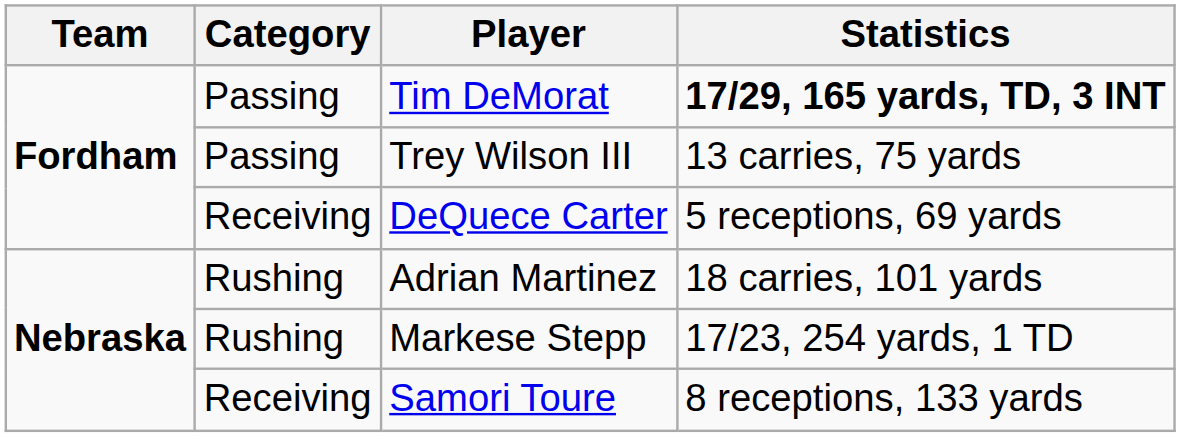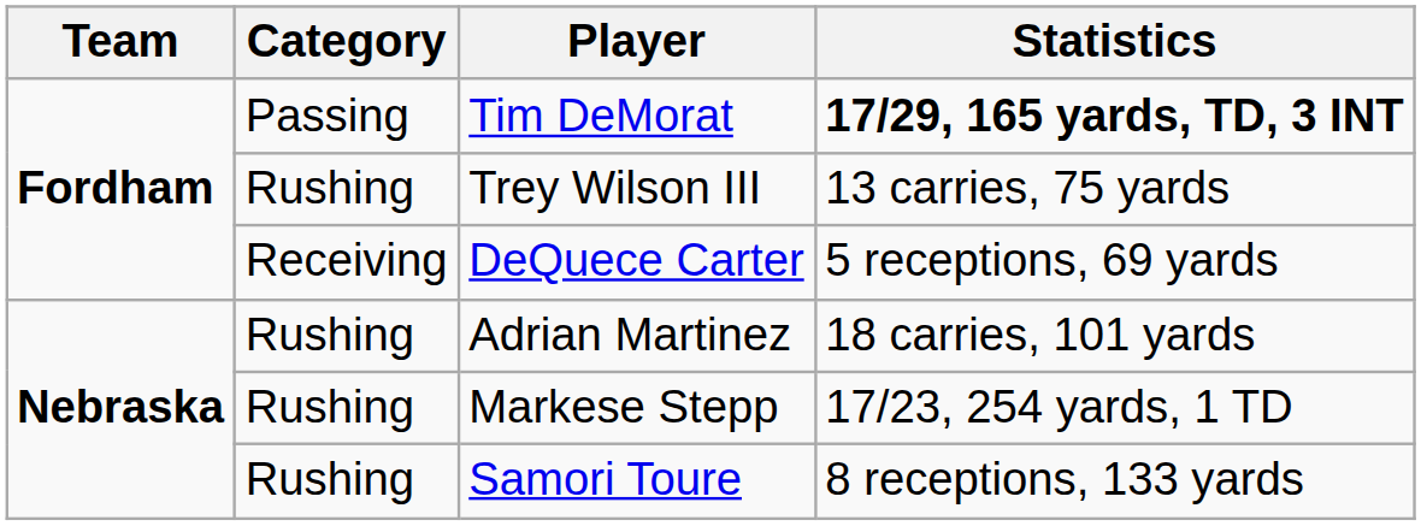Trey Wilson III | Category: Passing -> Rushing
Samori Toure | Category: Receiving -> Rushing
